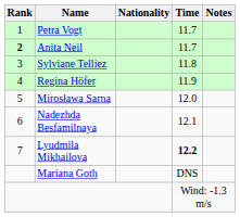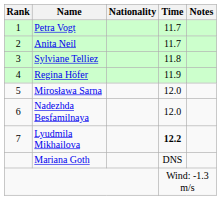Anita Neil | Rank: bold -> normal
Nadezhda Besfamilnaya | Time: 12.1 -> 12.0
